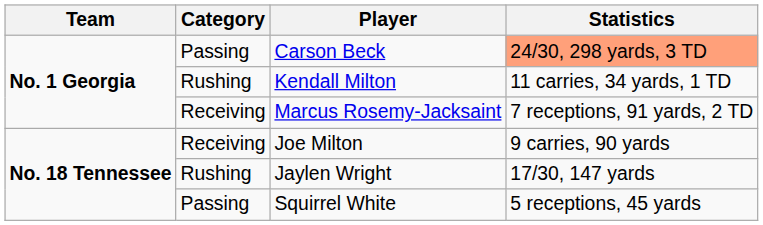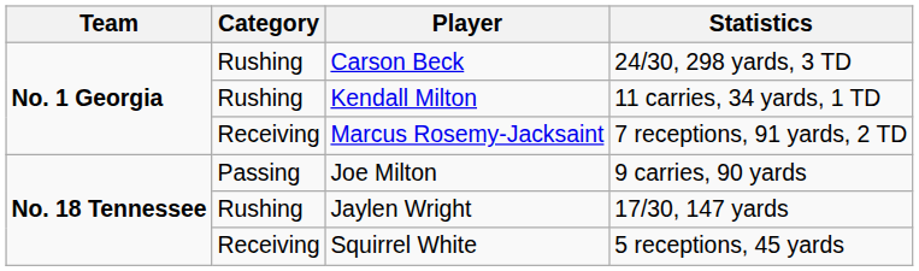Carson Beck | Category: Passing -> Rushing
Carson Beck | Statistics: lightsalmon background -> no background
Joe Milton | Category: Receiving -> Passing
Squirrel White | Category: Passing -> Receiving
